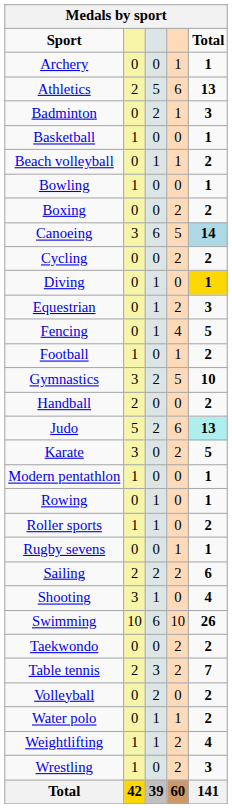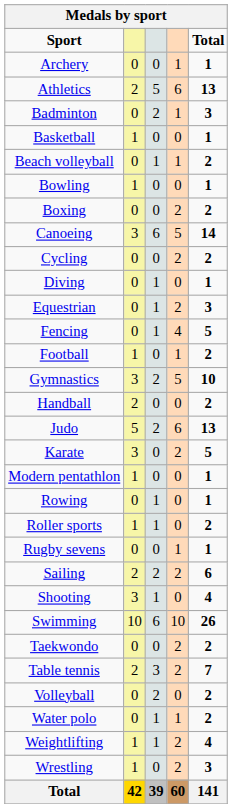Canoeing | Total: lightblue background -> no background
Diving | Total: gold background -> no background
Judo | Total: paleturquoise background -> no background
